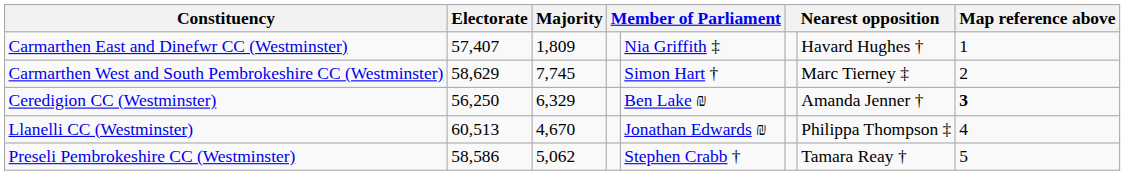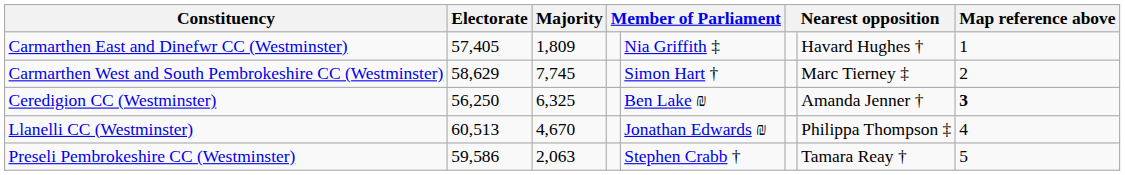Carmarthen East and Dinefwr CC (Westminster) | Electorate: 57,407 -> 57,405
Ceredigion CC (Westminster) | Majority: 6,329 -> 6,325
Preseli Pembrokeshire CC (Westminster) | Electorate: 58,586 -> 59,586
Preseli Pembrokeshire CC (Westminster) | Majority: 5,062 -> 2,063
